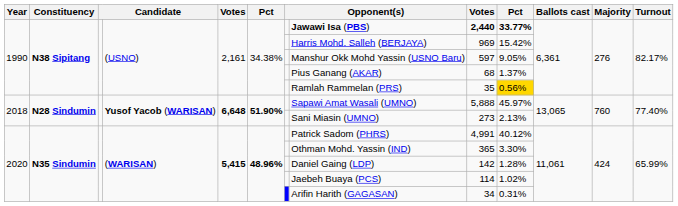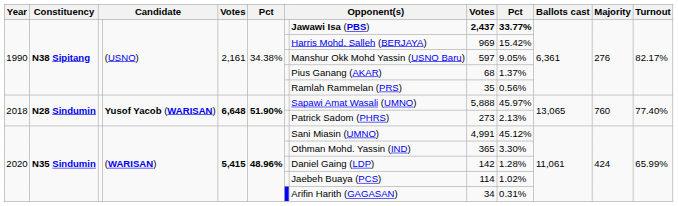row 2 | column 9: 2,440 -> 2,437
row 6 | column 10: gold background -> no background
row 8 | column 8: Sani Miasin (UMNO) -> Patrick Sadom (PHRS)
row 9 | column 8: Patrick Sadom (PHRS) -> Sani Miasin (UMNO)
row 9 | column 10: 40.12% -> 45.12%
